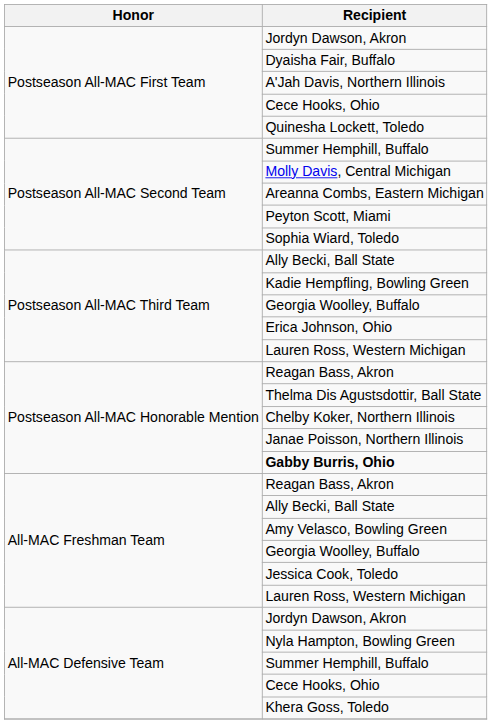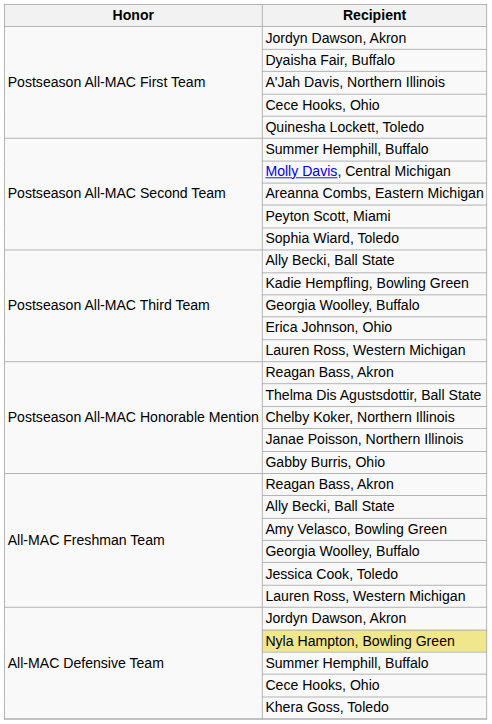row 21 | Recipient: bold -> normal
row 29 | Recipient: no background -> khaki background
